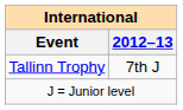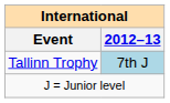Tallinn Trophy | 2012–13: no background -> lightblue background
